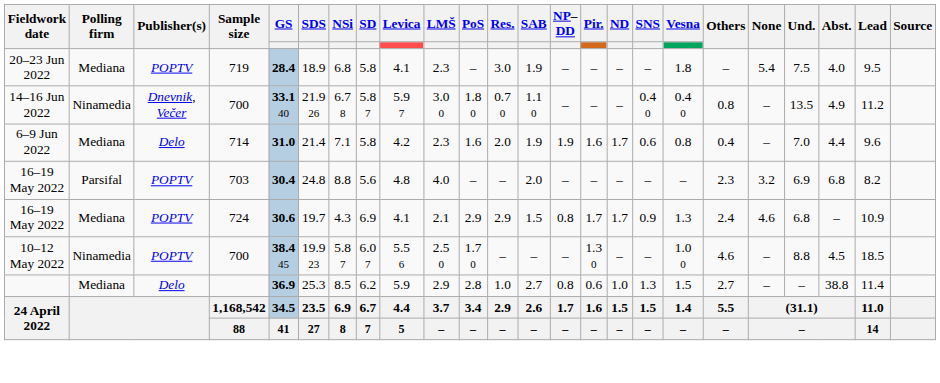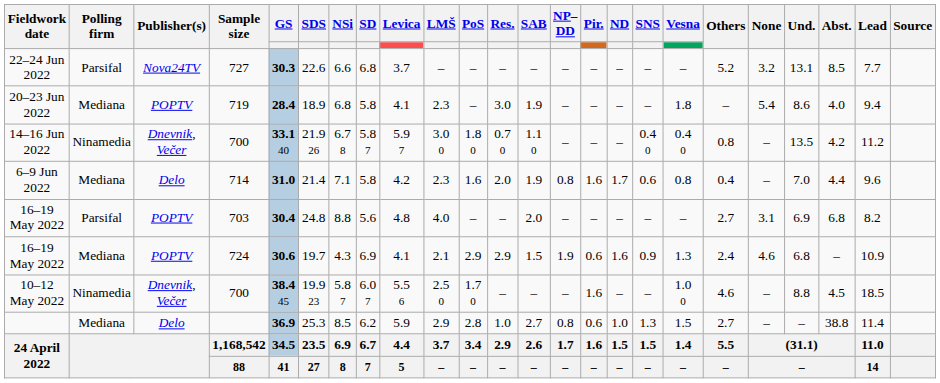+ row: 22–24 Jun 2022 | Parsifal | Nova24TV | 727 | 30.3 | 22.6 | 6.6 | 6.8 | 3.7 | – | – | – | – | – | – | – | – | – | 5.2 | 3.2 | 13.1 | 8.5 | 7.7
20–23 Jun 2022 | Und.: 7.5 -> 8.6
20–23 Jun 2022 | Lead: 9.5 -> 9.4
14–16 Jun 2022 | Abst.: 4.9 -> 4.2
6–9 Jun 2022 | NP–DD: 1.9 -> 0.8
16–19 May 2022 / 703 | Others: 2.3 -> 2.7
16–19 May 2022 / 703 | None: 3.2 -> 3.1
16–19 May 2022 / 724 | NP–DD: 0.8 -> 1.9
16–19 May 2022 / 724 | Pir.: 1.7 -> 0.6
16–19 May 2022 / 724 | ND: 1.7 -> 1.6
10–12 May 2022 | Publisher(s): POPTV -> Dnevnik, Večer
10–12 May 2022 | Pir.: 1.3 0 -> 1.6
